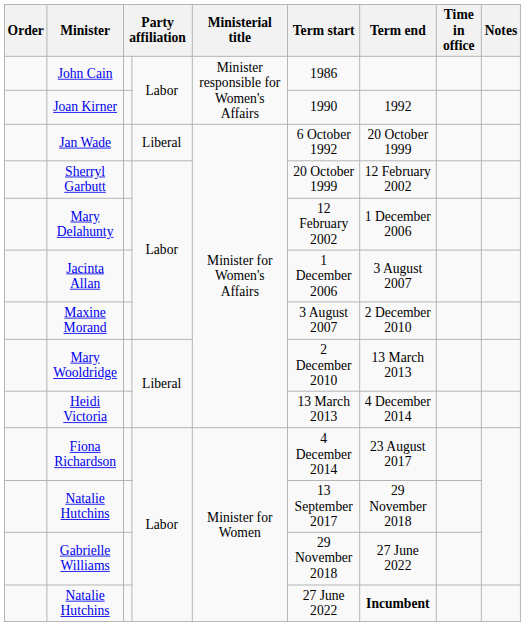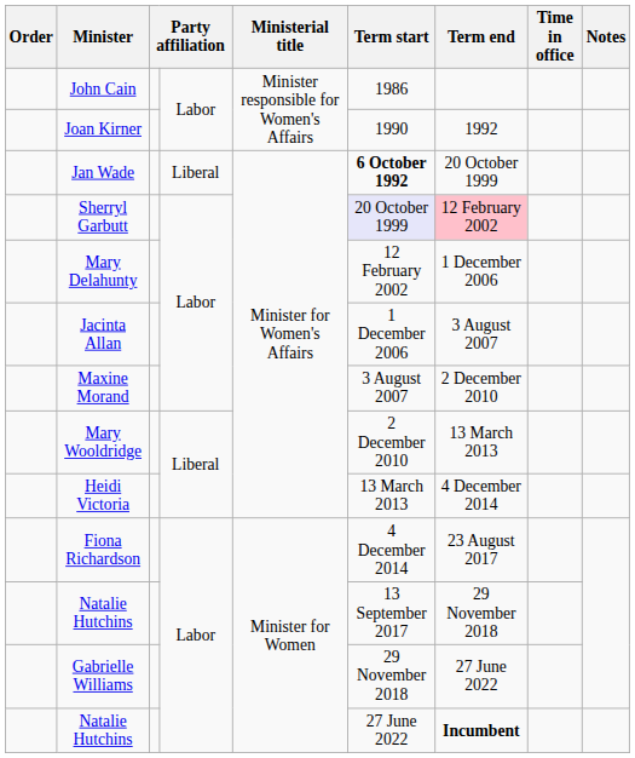Jan Wade | Term start: normal -> bold
Sherryl Garbutt | Term start: no background -> lavender background
Sherryl Garbutt | Term end: no background -> pink background
